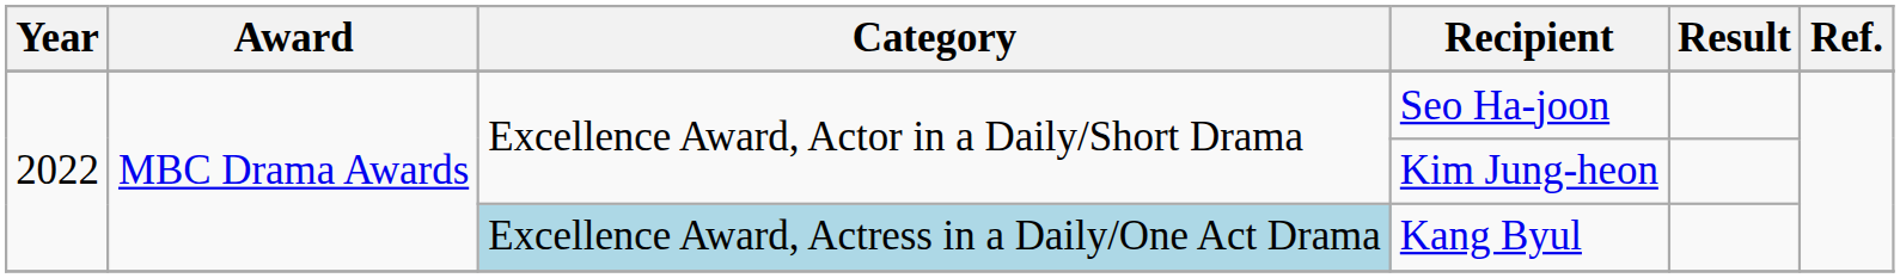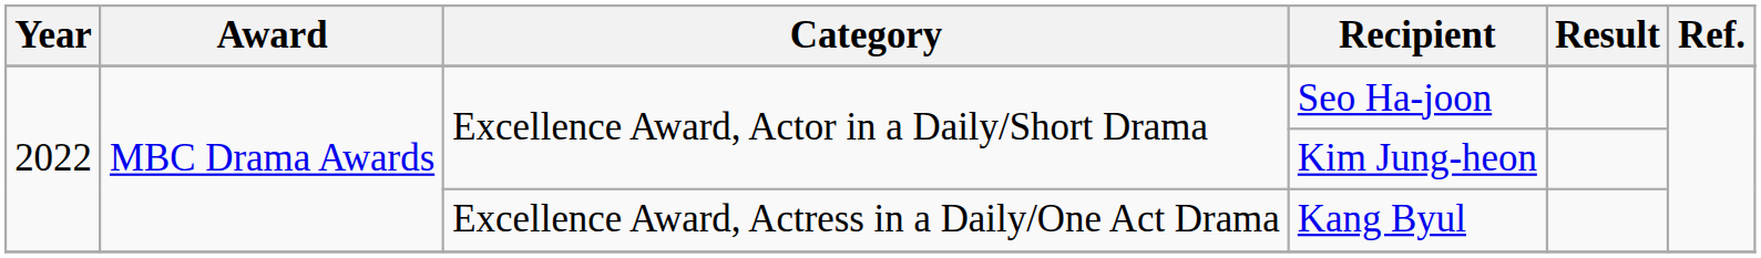Kang Byul | Category: lightblue background -> no background
